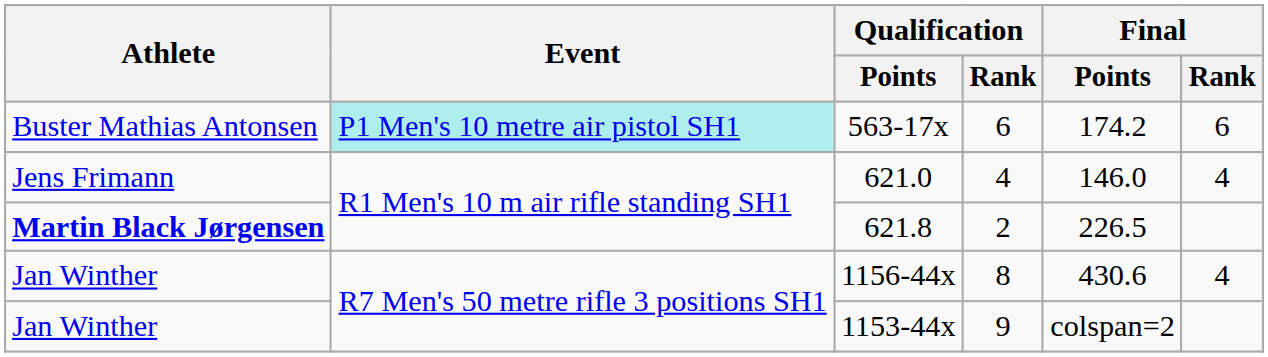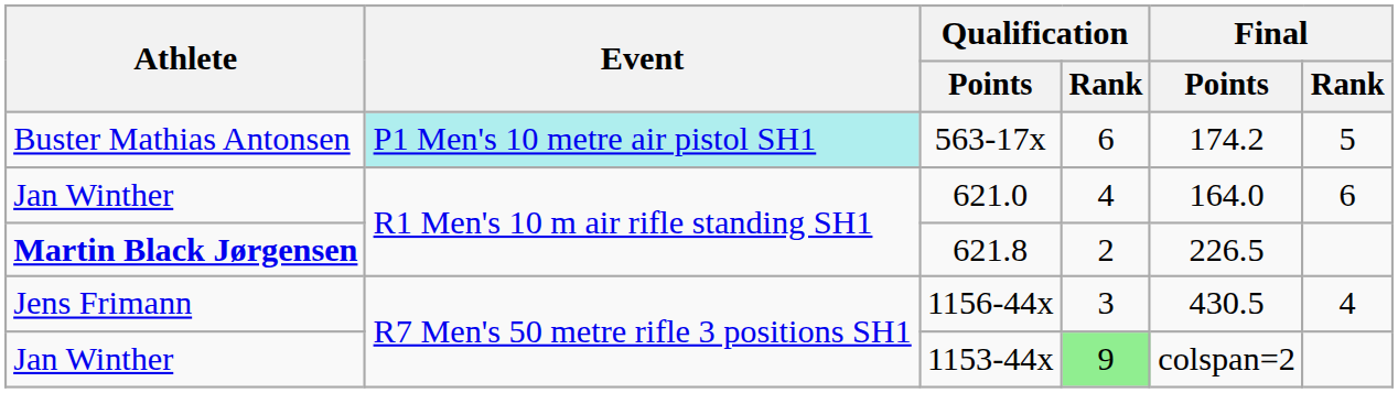563-17x | Final / Rank: 6 -> 5
621.0 | Athlete: Jens Frimann -> Jan Winther
621.0 | Final / Points: 146.0 -> 164.0
621.0 | Final / Rank: 4 -> 6
1156-44x | Athlete: Jan Winther -> Jens Frimann
1156-44x | Qualification / Rank: 8 -> 3
1156-44x | Final / Points: 430.6 -> 430.5
1153-44x | Qualification / Rank: no background -> lightgreen background
